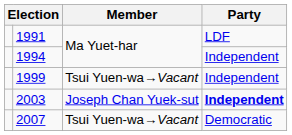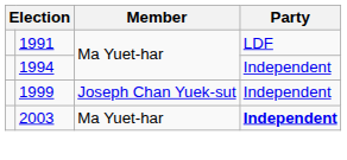1999 | Member: Tsui Yuen-wa→Vacant -> Joseph Chan Yuek-sut
2003 | Member: Joseph Chan Yuek-sut -> Ma Yuet-har
- row: 2007 | Tsui Yuen-wa→Vacant | Democratic
